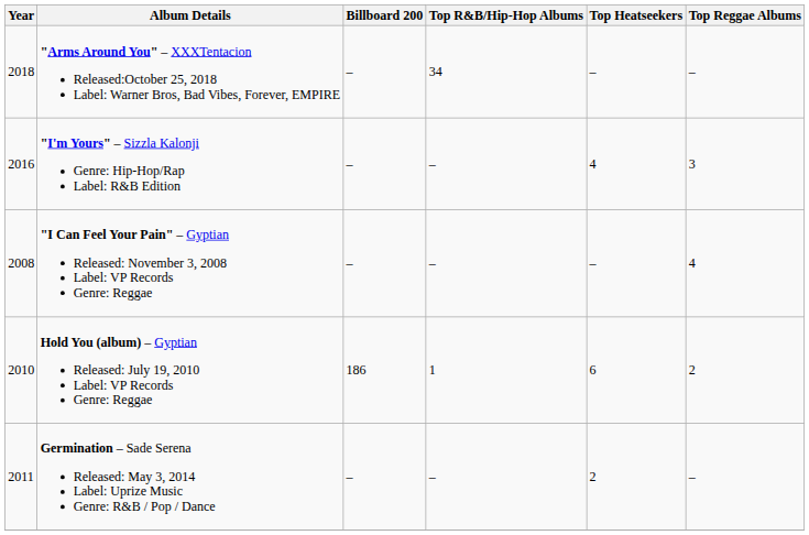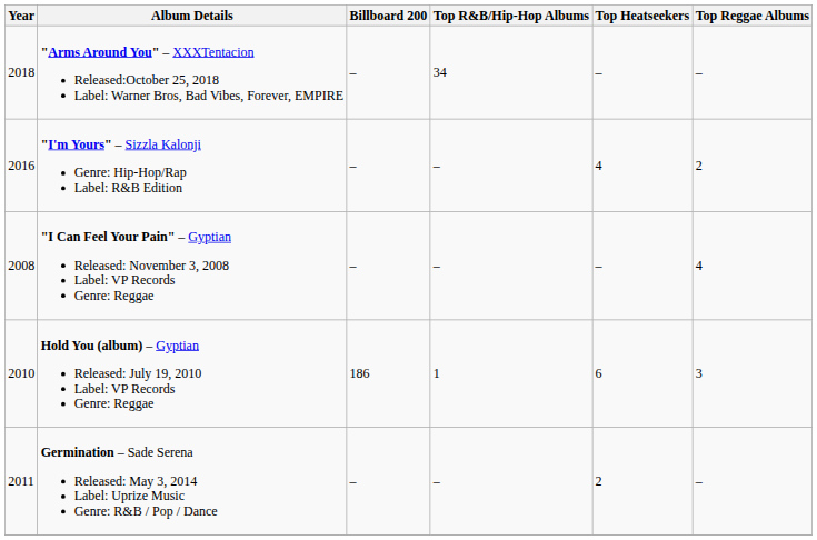row 3 | Top Reggae Albums: 3 -> 2
row 5 | Top Reggae Albums: 2 -> 3
